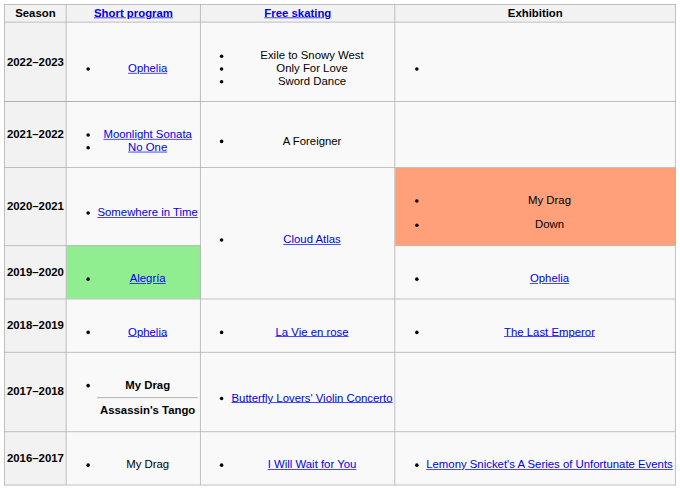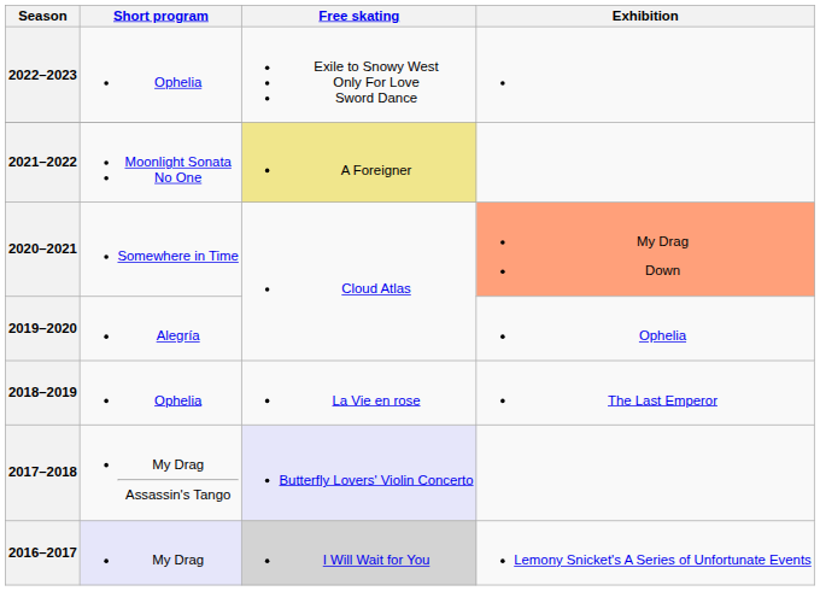2021–2022 | Free skating: no background -> khaki background
2019–2020 | Short program: lightgreen background -> no background
2017–2018 | Short program: bold -> normal
2017–2018 | Free skating: no background -> lavender background
2016–2017 | Short program: no background -> lavender background
2016–2017 | Free skating: no background -> lightgrey background
